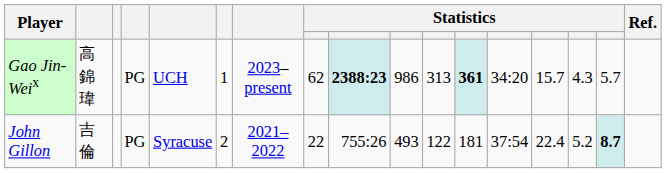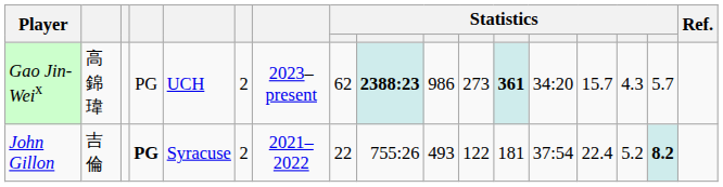Gao Jin-Weix | column 6: 1 -> 2
Gao Jin-Weix | column 11: 313 -> 273
John Gillon | column 4: normal -> bold
John Gillon | column 16: 8.7 -> 8.2
